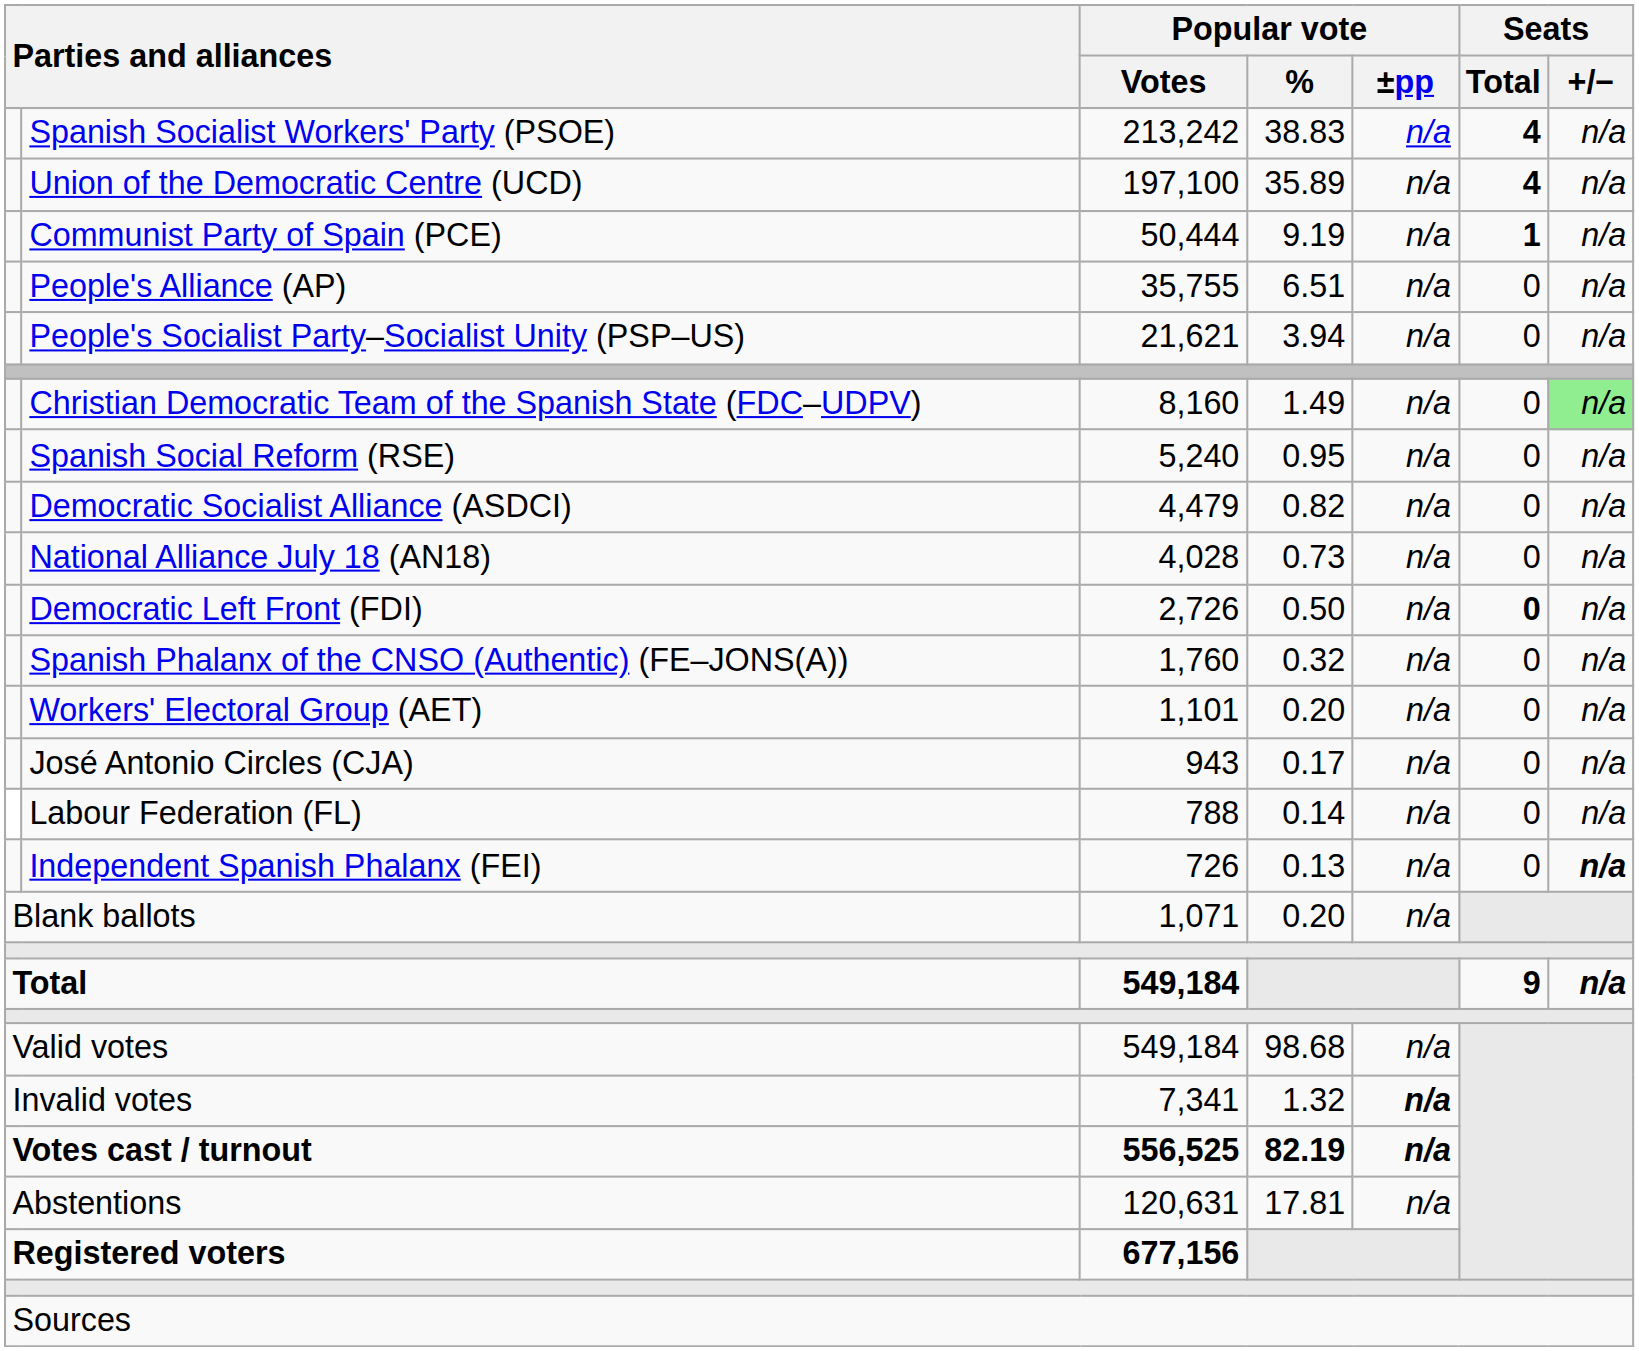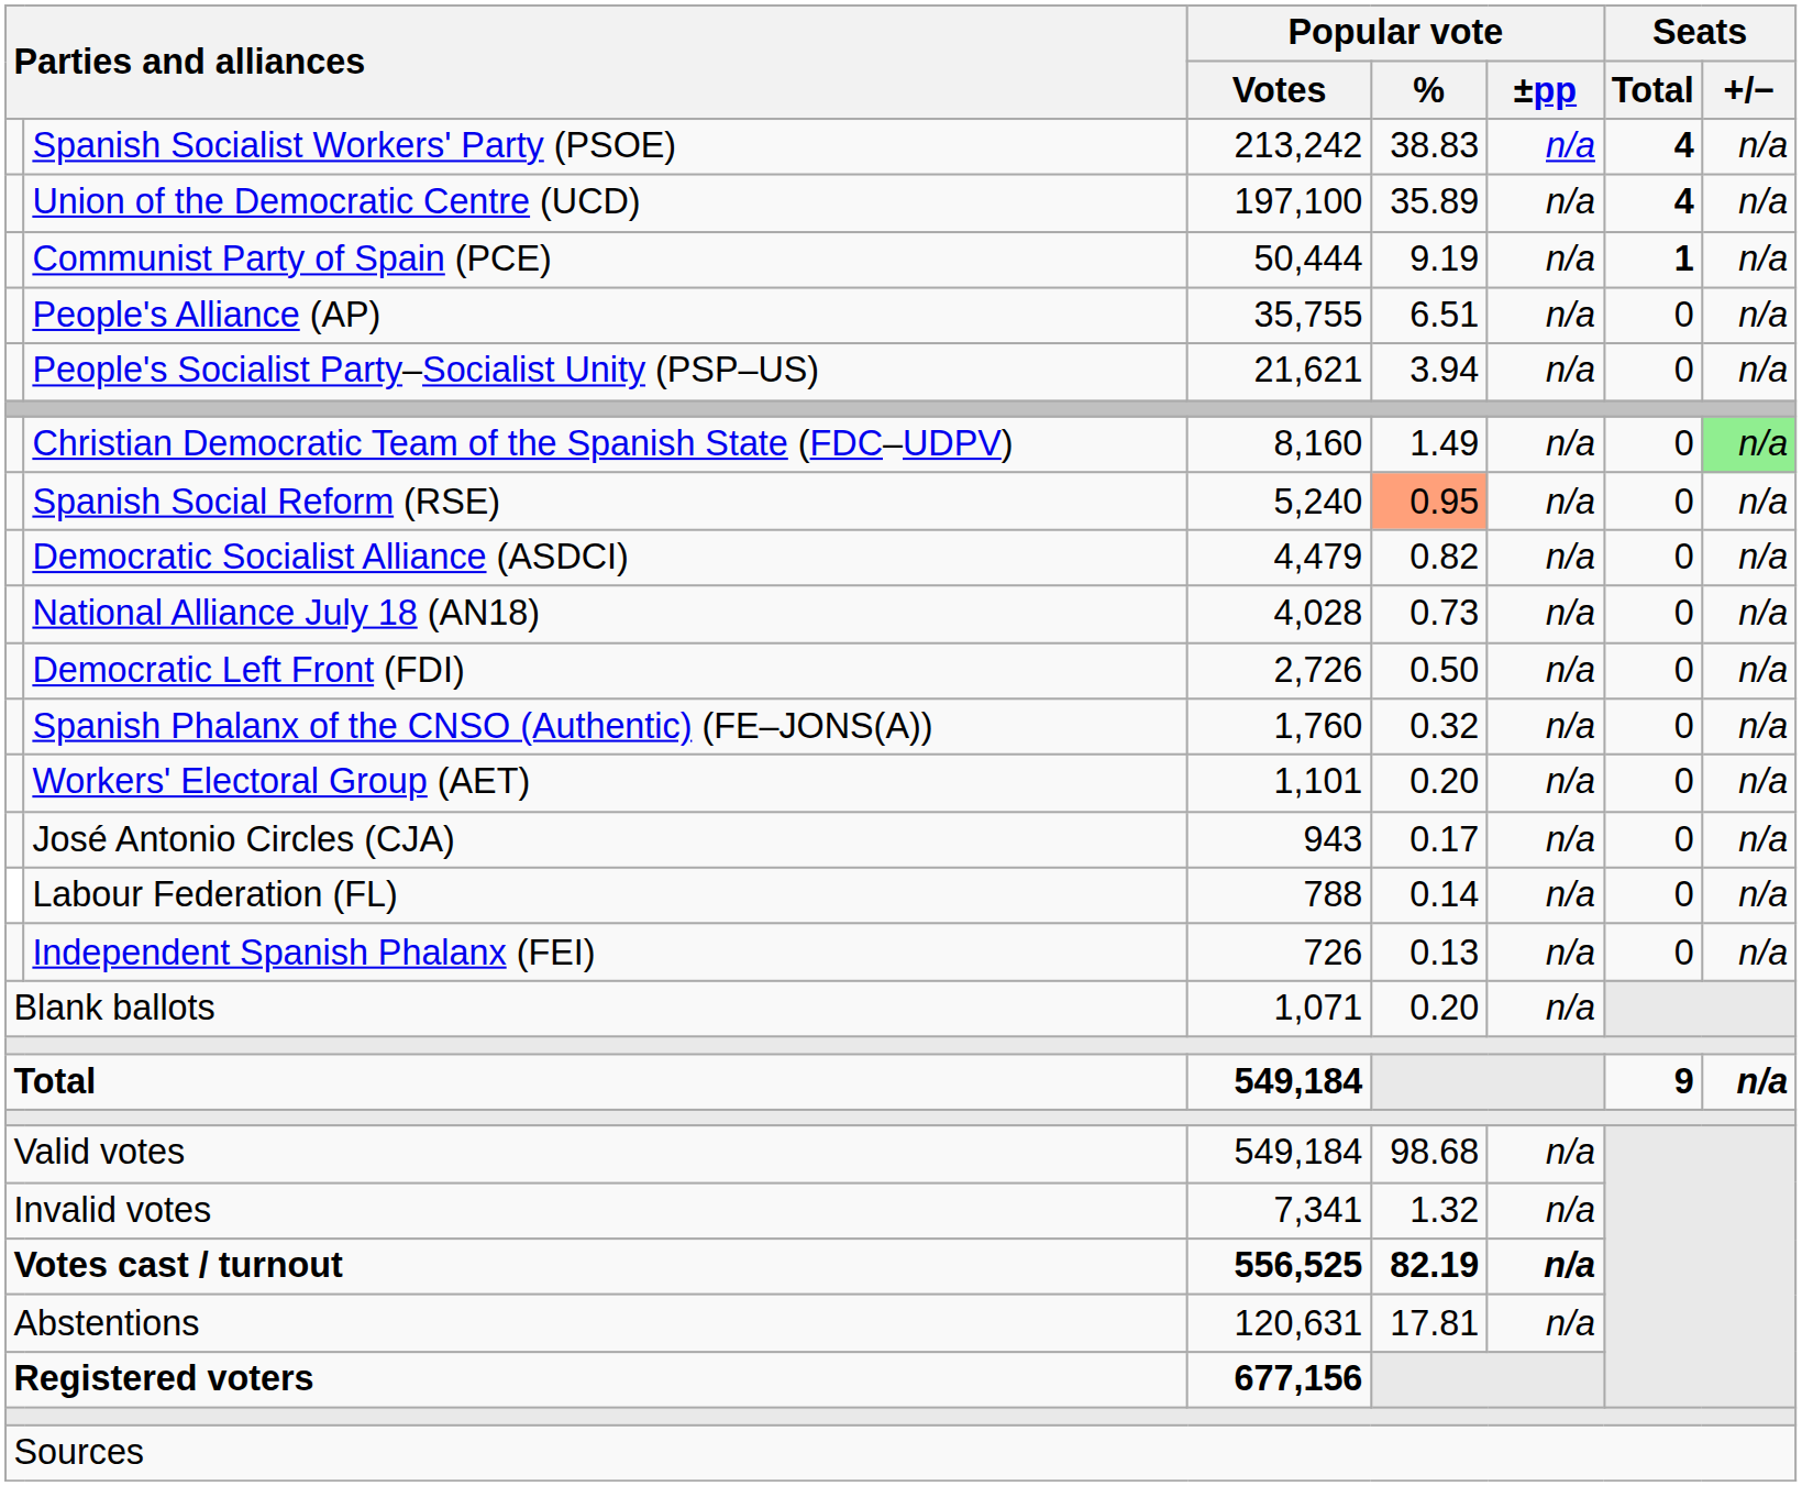Spanish Social Reform (RSE) | Popular vote / %: no background -> lightsalmon background
Democratic Left Front (FDI) | Seats / Total: bold -> normal
Independent Spanish Phalanx (FEI) | Seats / +/−: bold -> normal
Invalid votes | Popular vote / ±pp: bold -> normal
